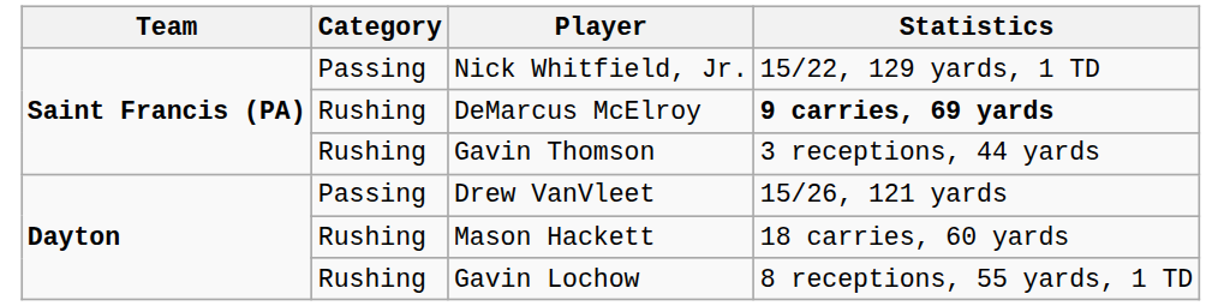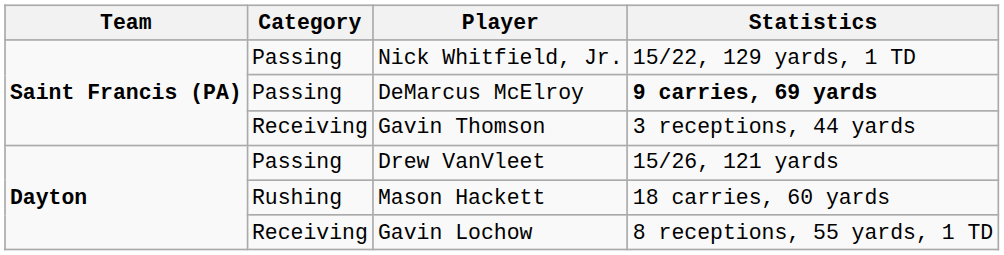DeMarcus McElroy | Category: Rushing -> Passing
Gavin Thomson | Category: Rushing -> Receiving
Gavin Lochow | Category: Rushing -> Receiving
